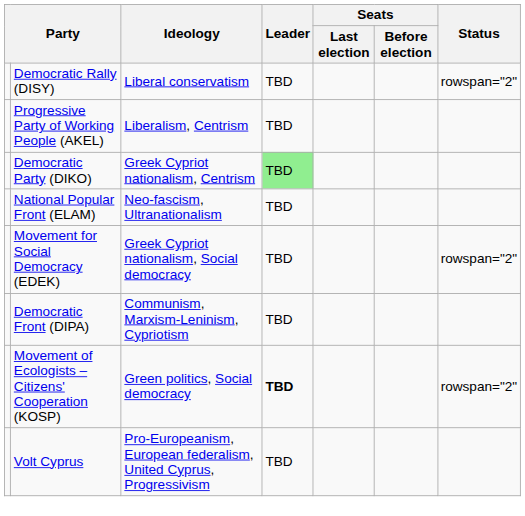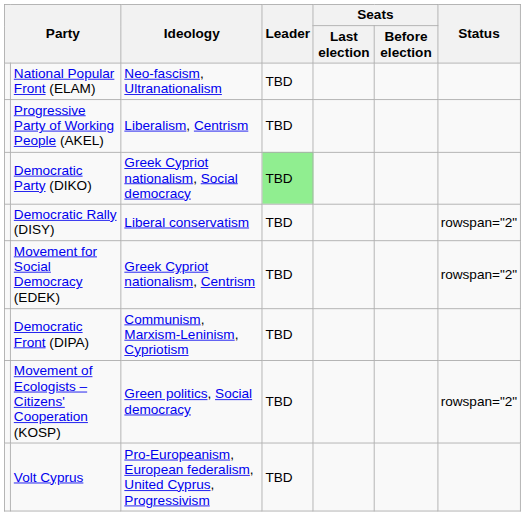rows swapped: Democratic Rally (DISY) <-> National Popular Front (ELAM)
Democratic Party (DIKO) | Ideology: Greek Cypriot nationalism, Centrism -> Greek Cypriot nationalism, Social democracy
Movement for Social Democracy (EDEK) | Ideology: Greek Cypriot nationalism, Social democracy -> Greek Cypriot nationalism, Centrism
Movement of Ecologists – Citizens' Cooperation (KOSP) | Leader: bold -> normal
